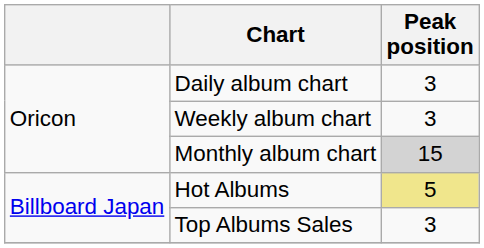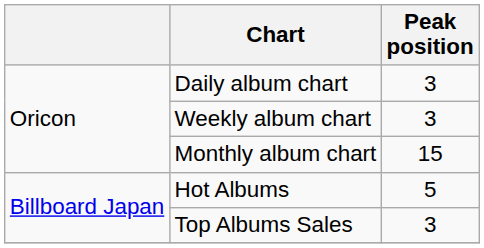Monthly album chart | Peak position: lightgrey background -> no background
Hot Albums | Peak position: khaki background -> no background
